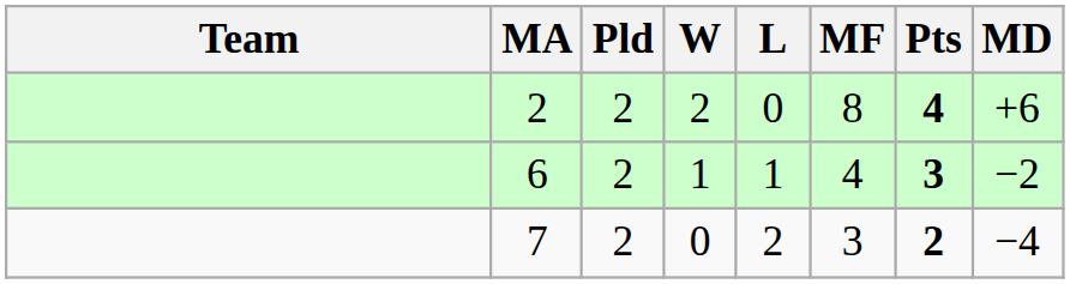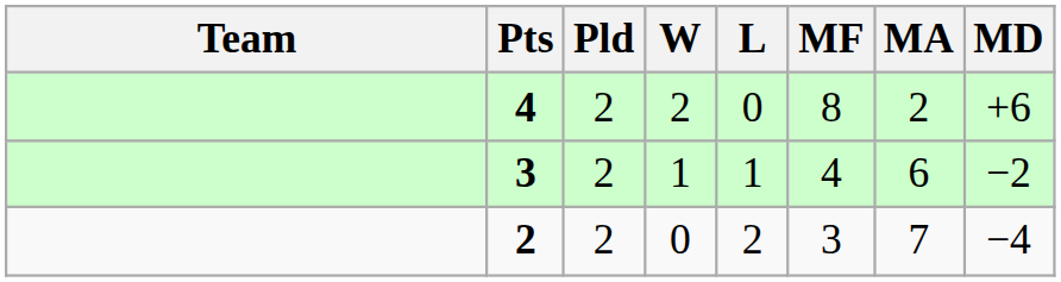columns swapped: Pts <-> MA
